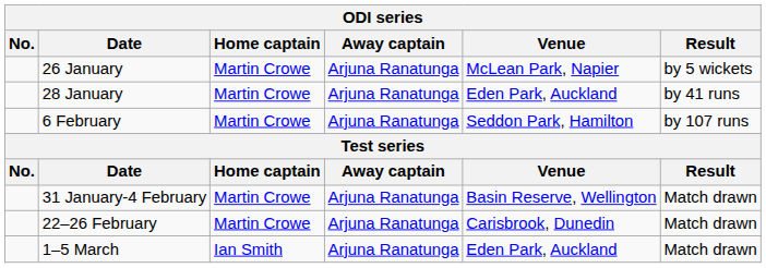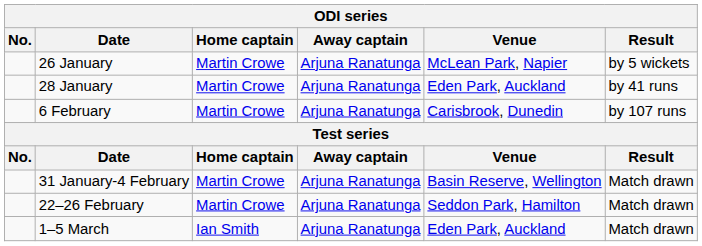6 February | Venue: Seddon Park, Hamilton -> Carisbrook, Dunedin
22–26 February | Venue: Carisbrook, Dunedin -> Seddon Park, Hamilton
